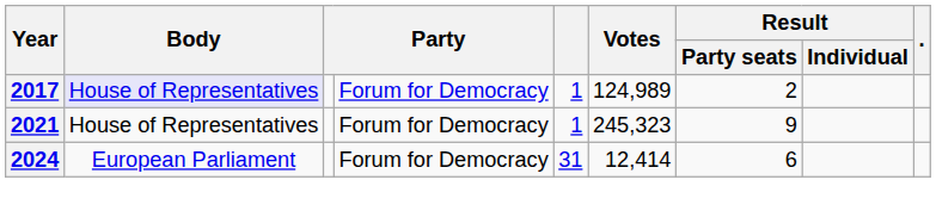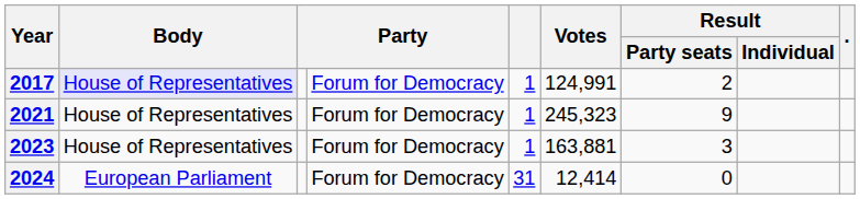2017 | Votes: 124,989 -> 124,991
+ row: 2023 | House of Representatives | Forum for Democracy | 1 | 163,881 | 3
2024 | Result / Party seats: 6 -> 0
